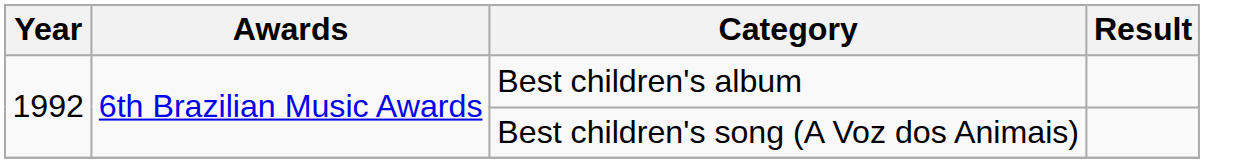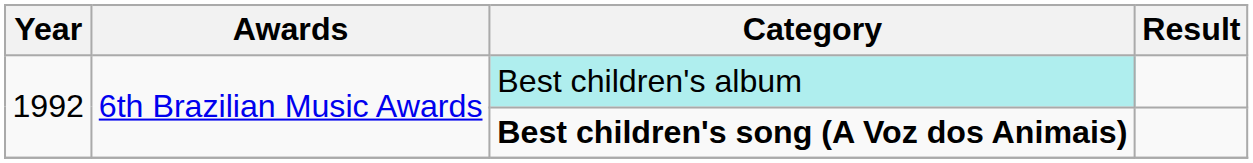Best children's album | Category: no background -> paleturquoise background
Best children's song (A Voz dos Animais) | Category: normal -> bold
